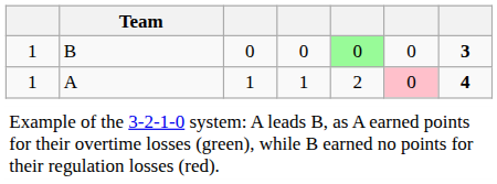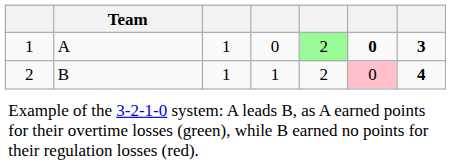row 2 | Team: B -> A
row 2 | column 3: 0 -> 1
row 2 | column 5: 0 -> 2
row 2 | column 6: normal -> bold
row 3 | column 1: 1 -> 2
row 3 | Team: A -> B
